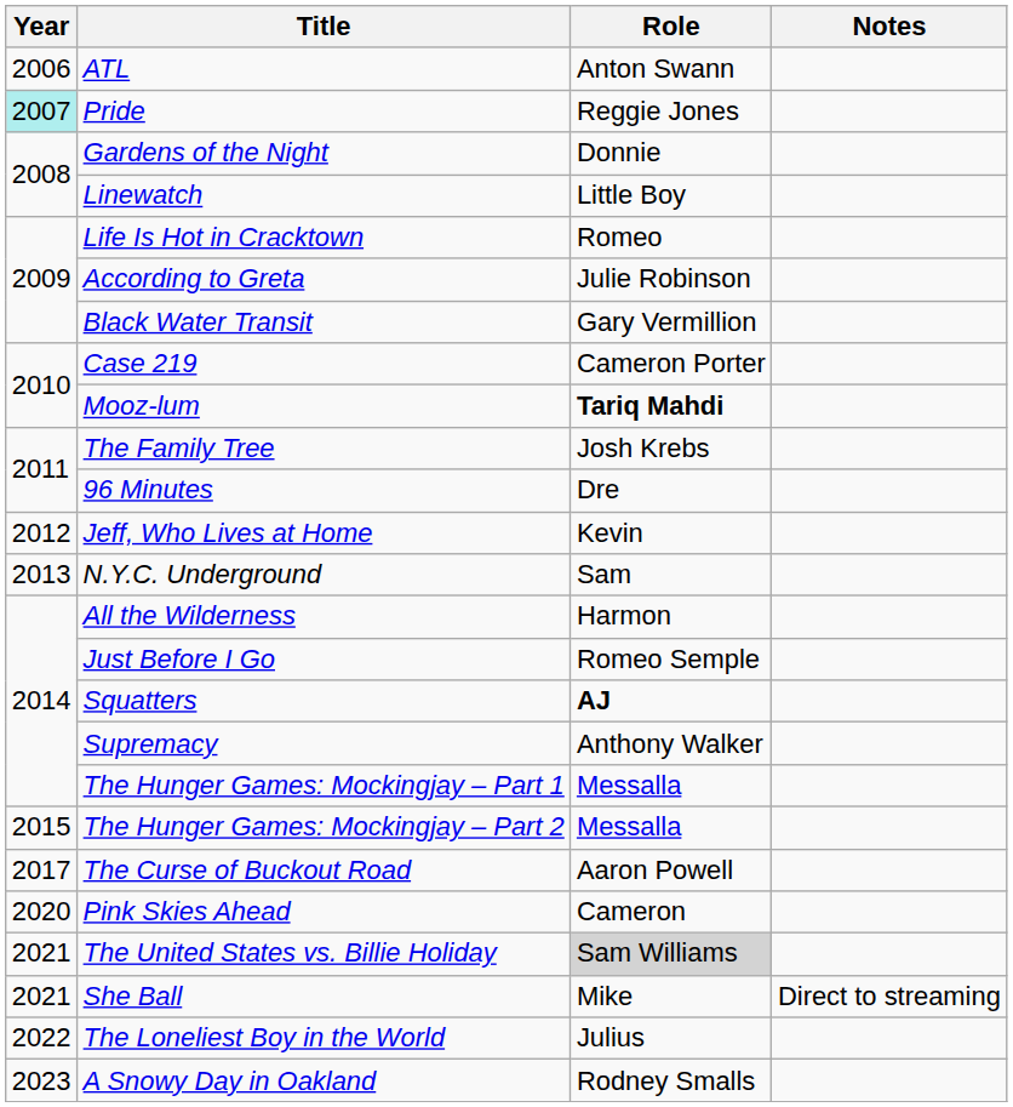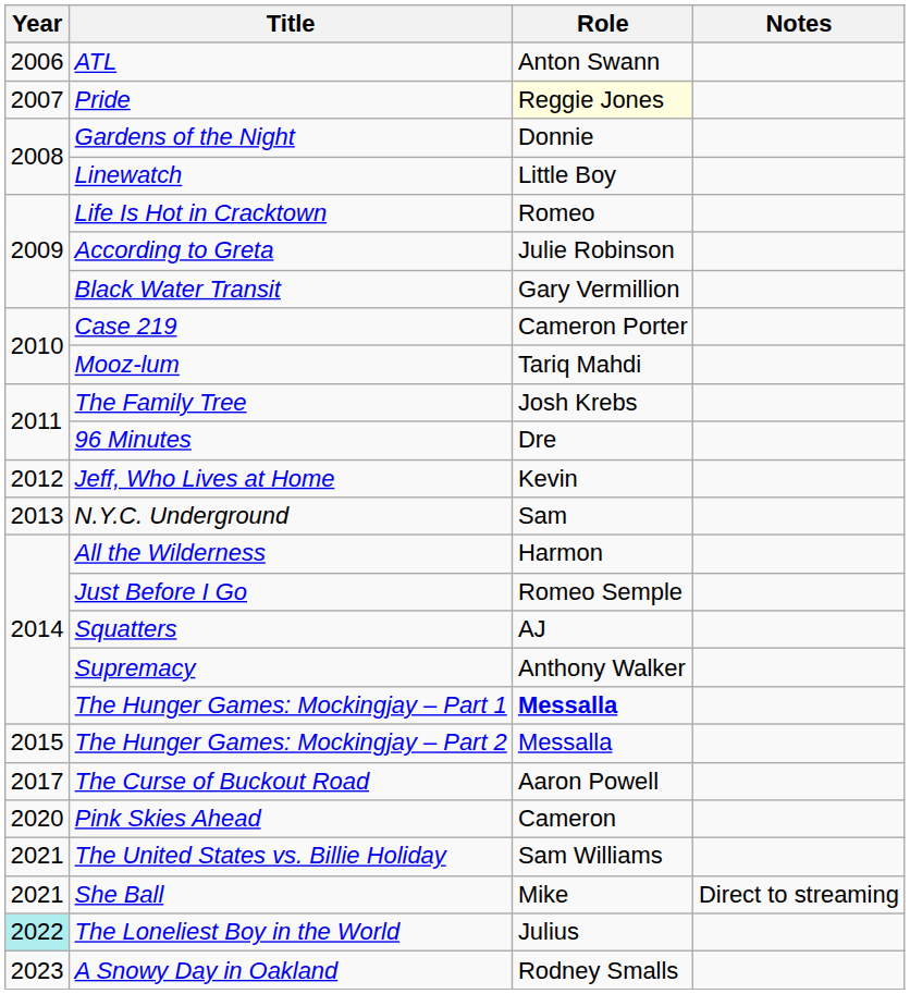Pride | Year: paleturquoise background -> no background
Pride | Role: no background -> lightyellow background
Mooz-lum | Role: bold -> normal
Squatters | Role: bold -> normal
The Hunger Games: Mockingjay – Part 1 | Role: normal -> bold
The United States vs. Billie Holiday | Role: lightgrey background -> no background
The Loneliest Boy in the World | Year: no background -> paleturquoise background
